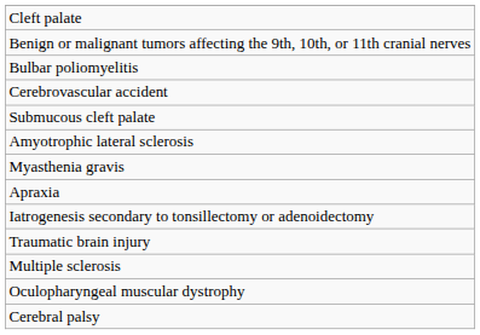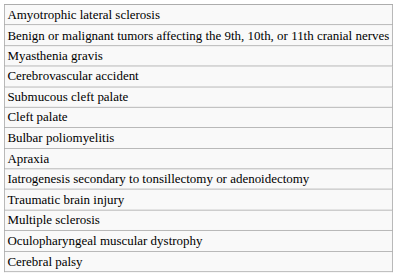row 1 | column 1: Cleft palate -> Amyotrophic lateral sclerosis
row 3 | column 1: Bulbar poliomyelitis -> Myasthenia gravis
row 6 | column 1: Amyotrophic lateral sclerosis -> Cleft palate
row 7 | column 1: Myasthenia gravis -> Bulbar poliomyelitis
